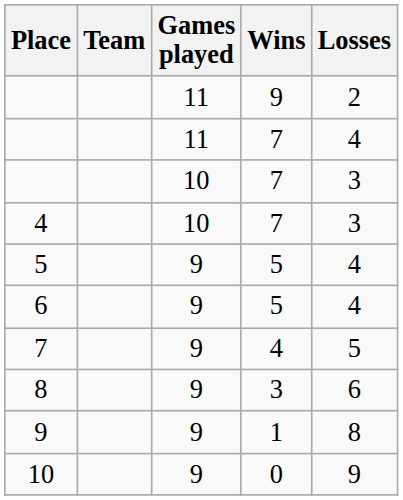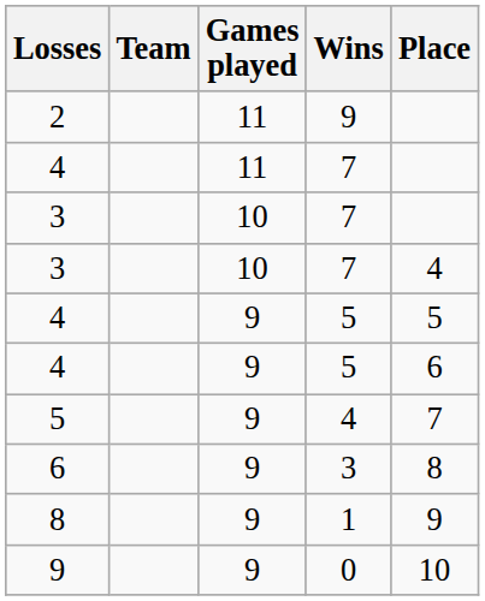columns swapped: Place <-> Losses
